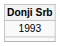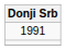row 2 | column 1: 1993 -> 1991
